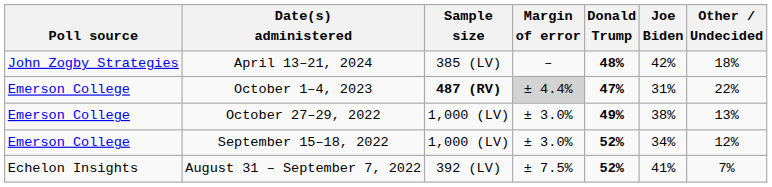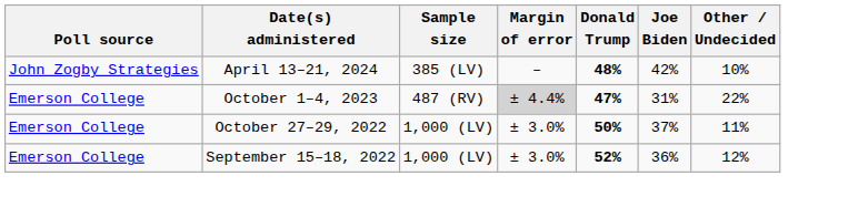April 13–21, 2024 | Other / Undecided: 18% -> 10%
October 1–4, 2023 | Sample size: bold -> normal
October 27–29, 2022 | Donald Trump: 49% -> 50%
October 27–29, 2022 | Joe Biden: 38% -> 37%
October 27–29, 2022 | Other / Undecided: 13% -> 11%
September 15–18, 2022 | Joe Biden: 34% -> 36%
- row: Echelon Insights | August 31 – September 7, 2022 | 392 (LV) | ± 7.5% | 52% | 41% | 7%
